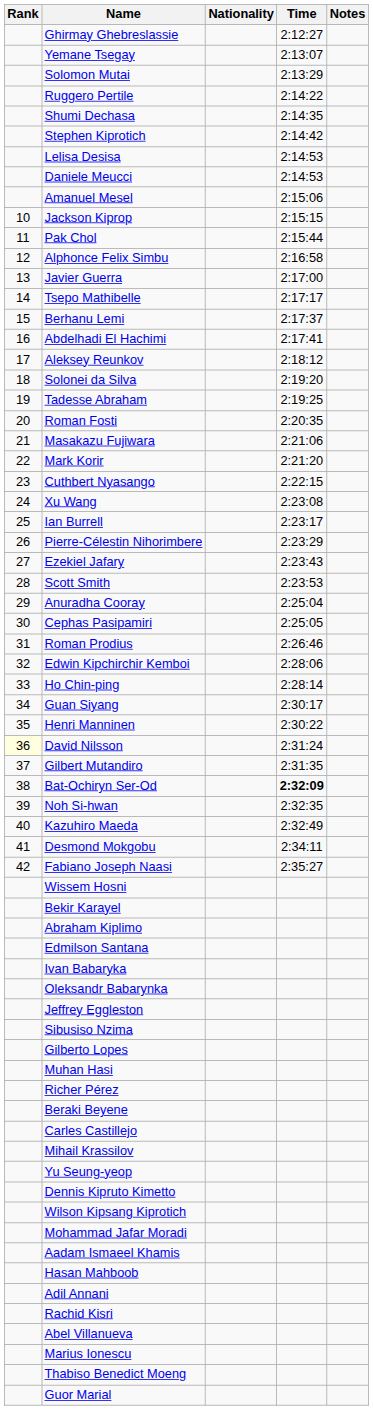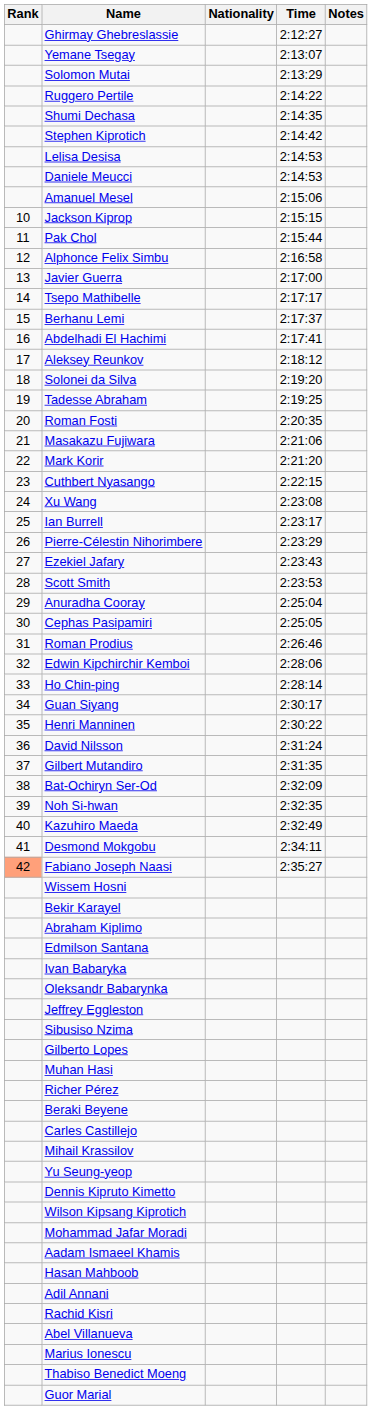David Nilsson | Rank: lightyellow background -> no background
Bat-Ochiryn Ser-Od | Time: bold -> normal
Fabiano Joseph Naasi | Rank: no background -> lightsalmon background
